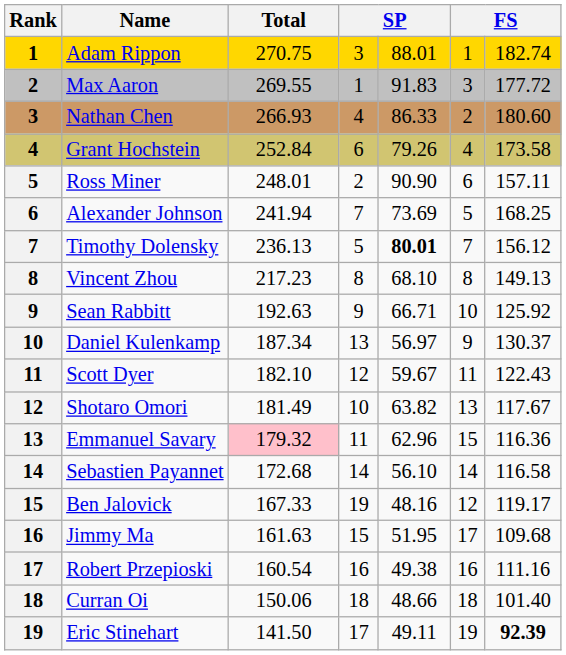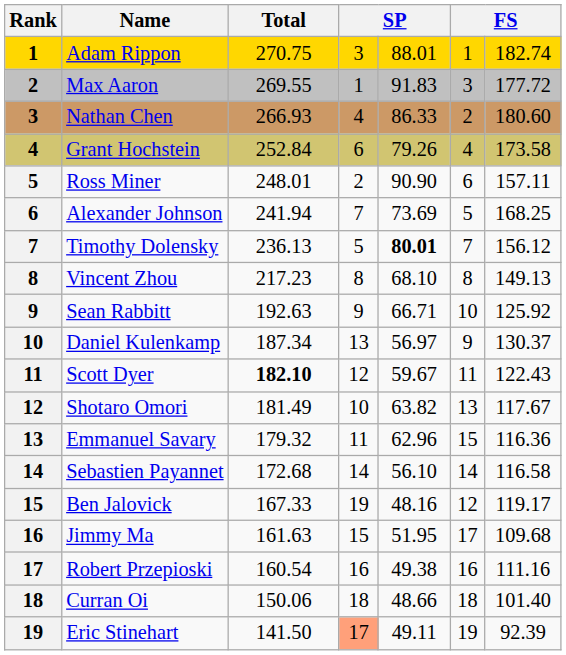Scott Dyer | Total: normal -> bold
Emmanuel Savary | Total: pink background -> no background
Eric Stinehart | column 4: no background -> lightsalmon background
Eric Stinehart | column 7: bold -> normal
